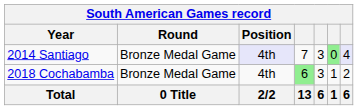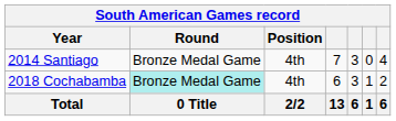2014 Santiago | Position: lavender background -> no background
2014 Santiago | column 6: lightgreen background -> no background
2014 Santiago | column 7: lavender background -> no background
2018 Cochabamba | Round: no background -> paleturquoise background
2018 Cochabamba | column 4: lightgreen background -> no background
